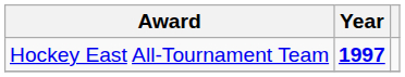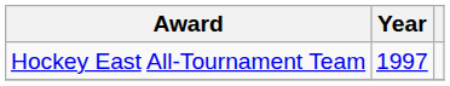row 2 | Year: bold -> normal
